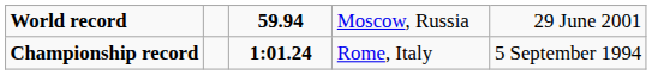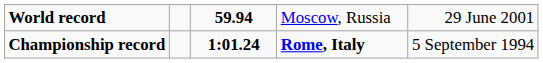Championship record | column 4: normal -> bold
